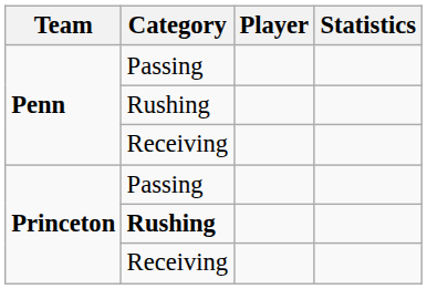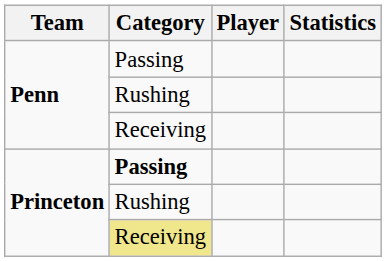Princeton / Passing | Category: normal -> bold
Princeton / Rushing | Category: bold -> normal
Princeton / Receiving | Category: no background -> khaki background
